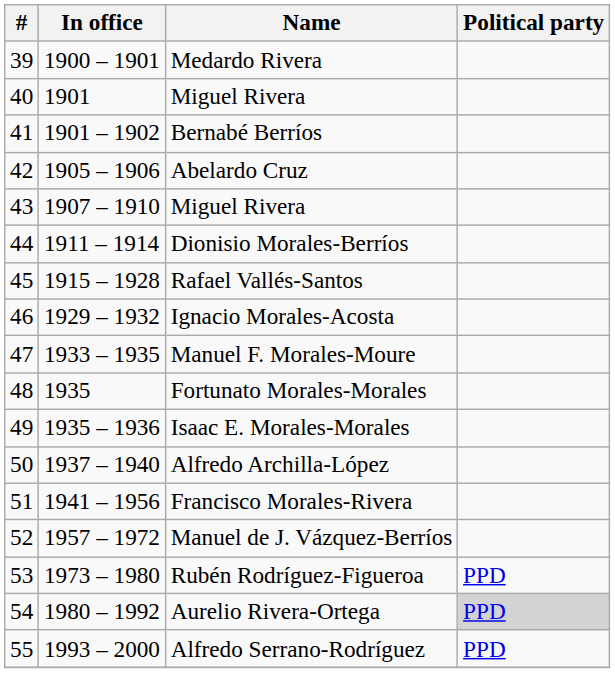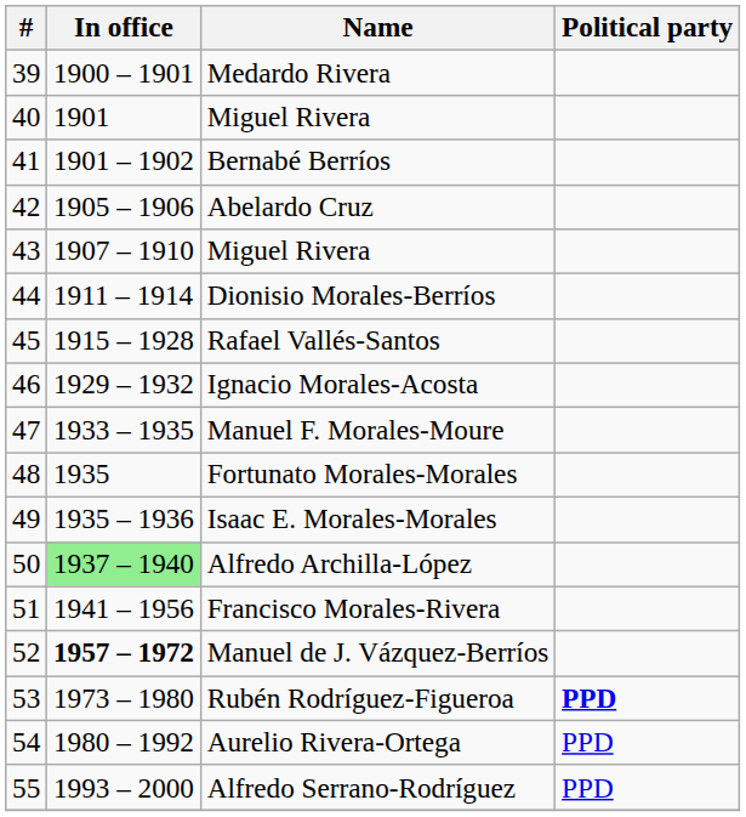Alfredo Archilla-López | In office: no background -> lightgreen background
Manuel de J. Vázquez-Berríos | In office: normal -> bold
Rubén Rodríguez-Figueroa | Political party: normal -> bold
Aurelio Rivera-Ortega | Political party: lightgrey background -> no background
